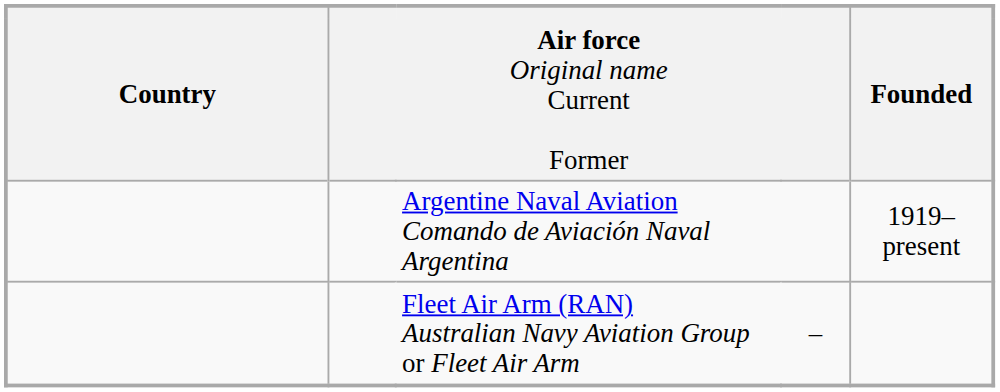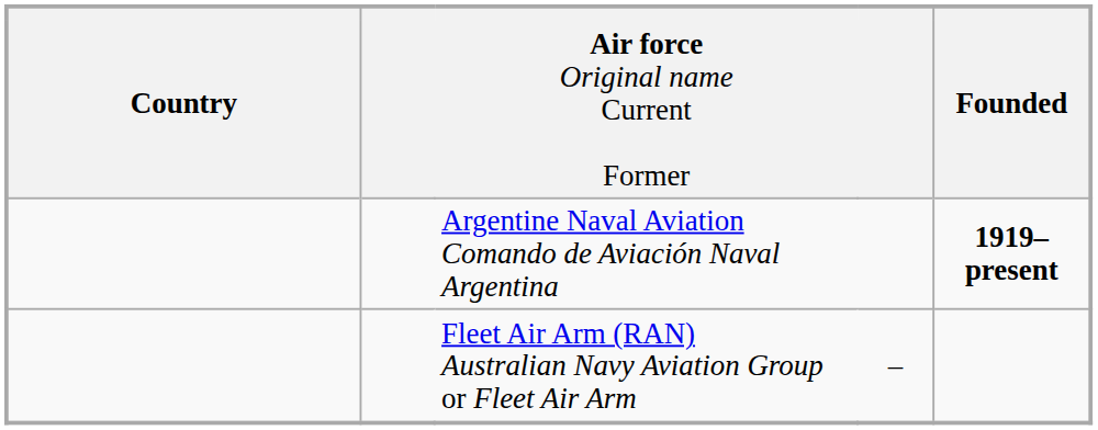Argentine Naval Aviation Comando de Aviación Naval Argentina | Founded: normal -> bold
